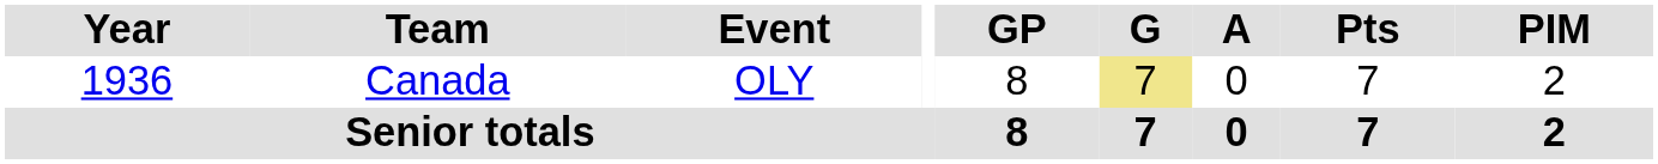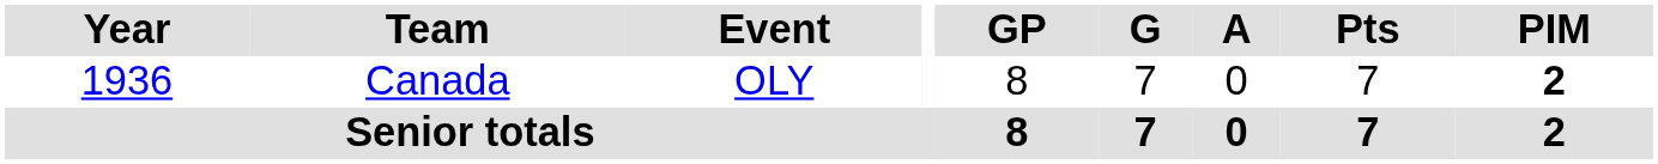Canada | G: khaki background -> no background
Canada | PIM: normal -> bold
